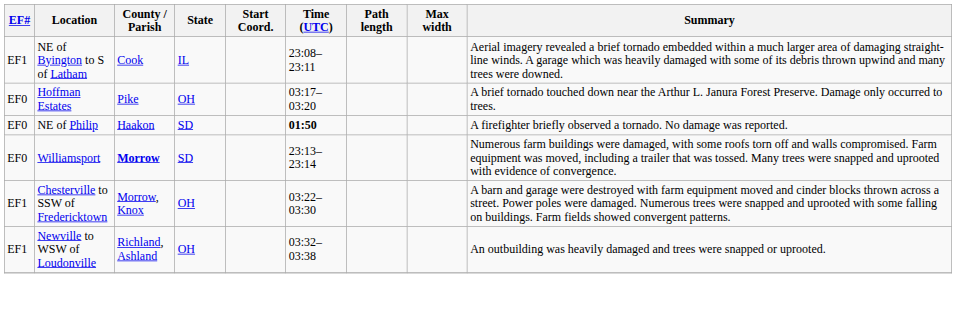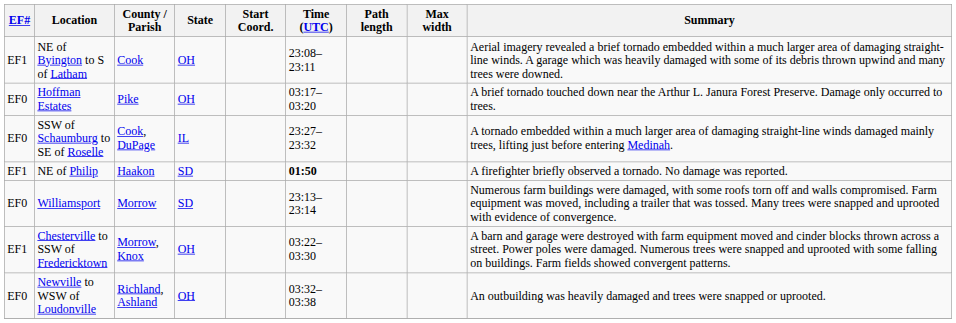NE of Byington to S of Latham | State: IL -> OH
+ row: EF0 | SSW of Schaumburg to SE of Roselle | Cook, DuPage | IL | 23:27–23:32 | A tornado embedded within a much larger area of damaging straight-line winds damaged mainly trees, lifting just before entering Medinah.
NE of Philip | EF#: EF0 -> EF1
Williamsport | County / Parish: bold -> normal
Newville to WSW of Loudonville | EF#: EF1 -> EF0
